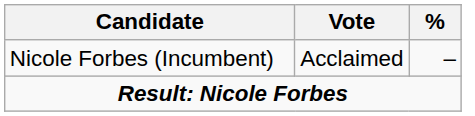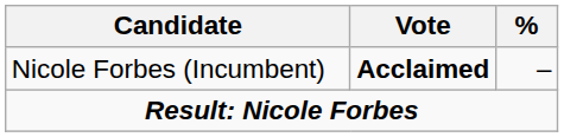Nicole Forbes (Incumbent) | Vote: normal -> bold
